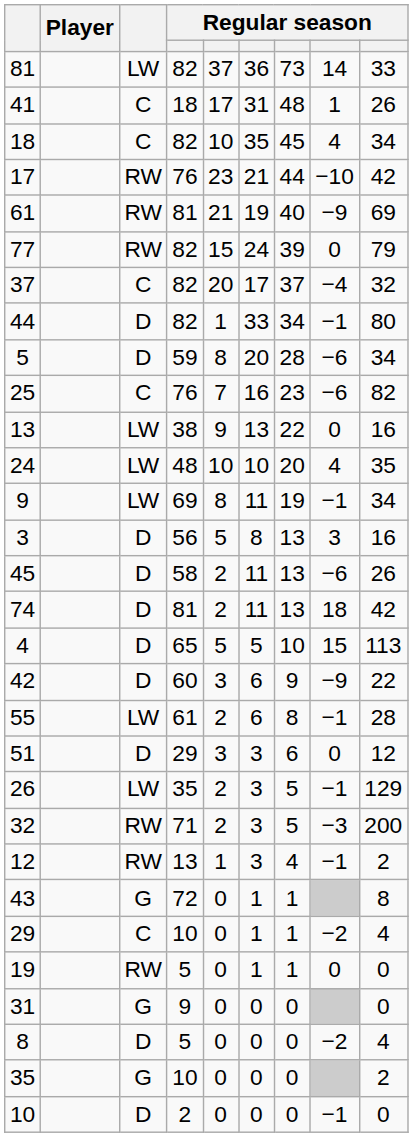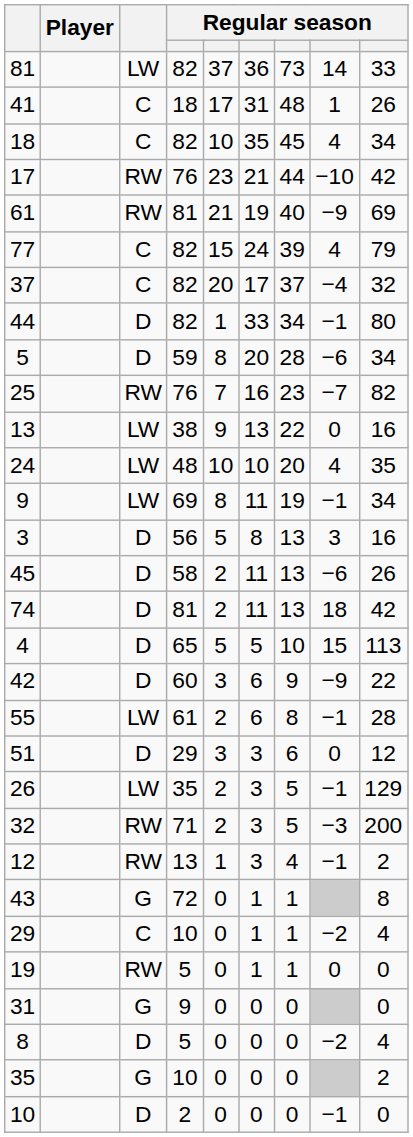77 | column 3: RW -> C
77 | column 8: 0 -> 4
25 | column 3: C -> RW
25 | column 8: −6 -> −7
